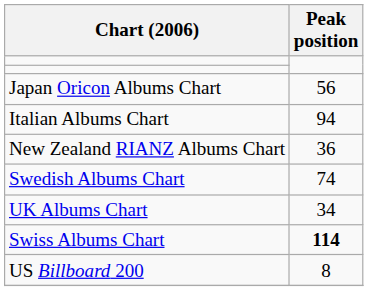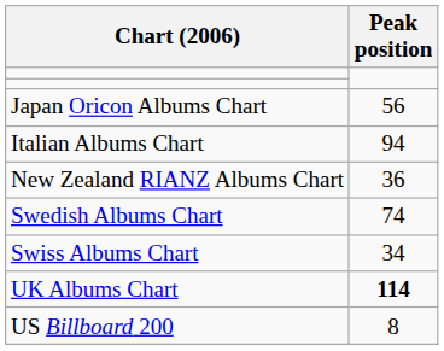row 8 | Chart (2006): UK Albums Chart -> Swiss Albums Chart
row 9 | Chart (2006): Swiss Albums Chart -> UK Albums Chart
